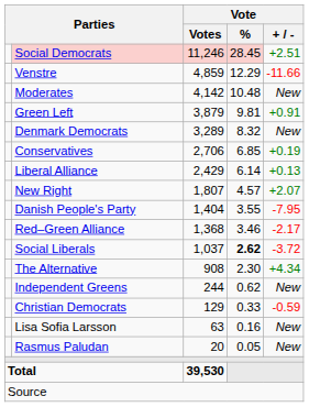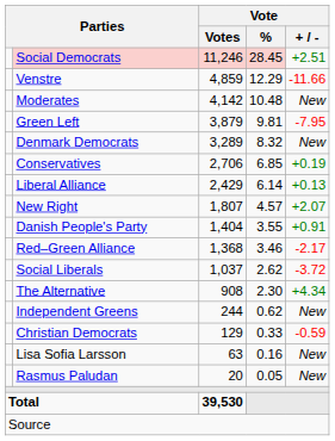Green Left | Vote / + / -: +0.91 -> -7.95
Danish People's Party | Vote / + / -: -7.95 -> +0.91
Social Liberals | Vote / %: bold -> normal
